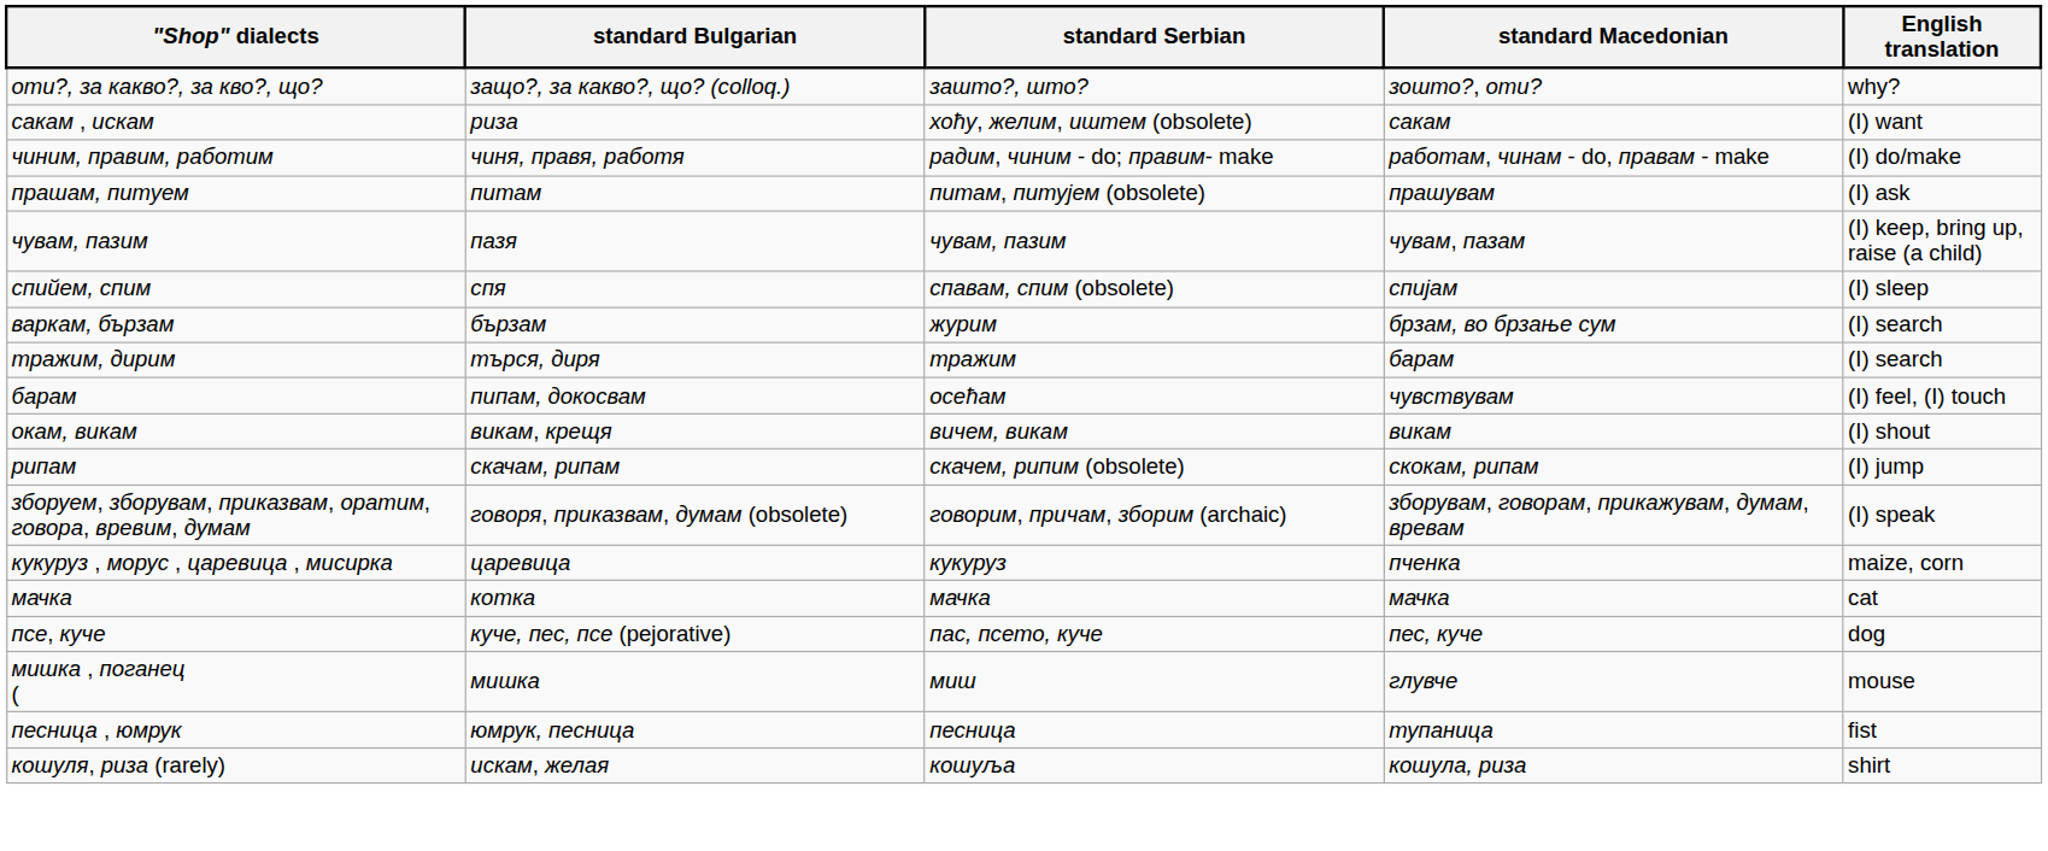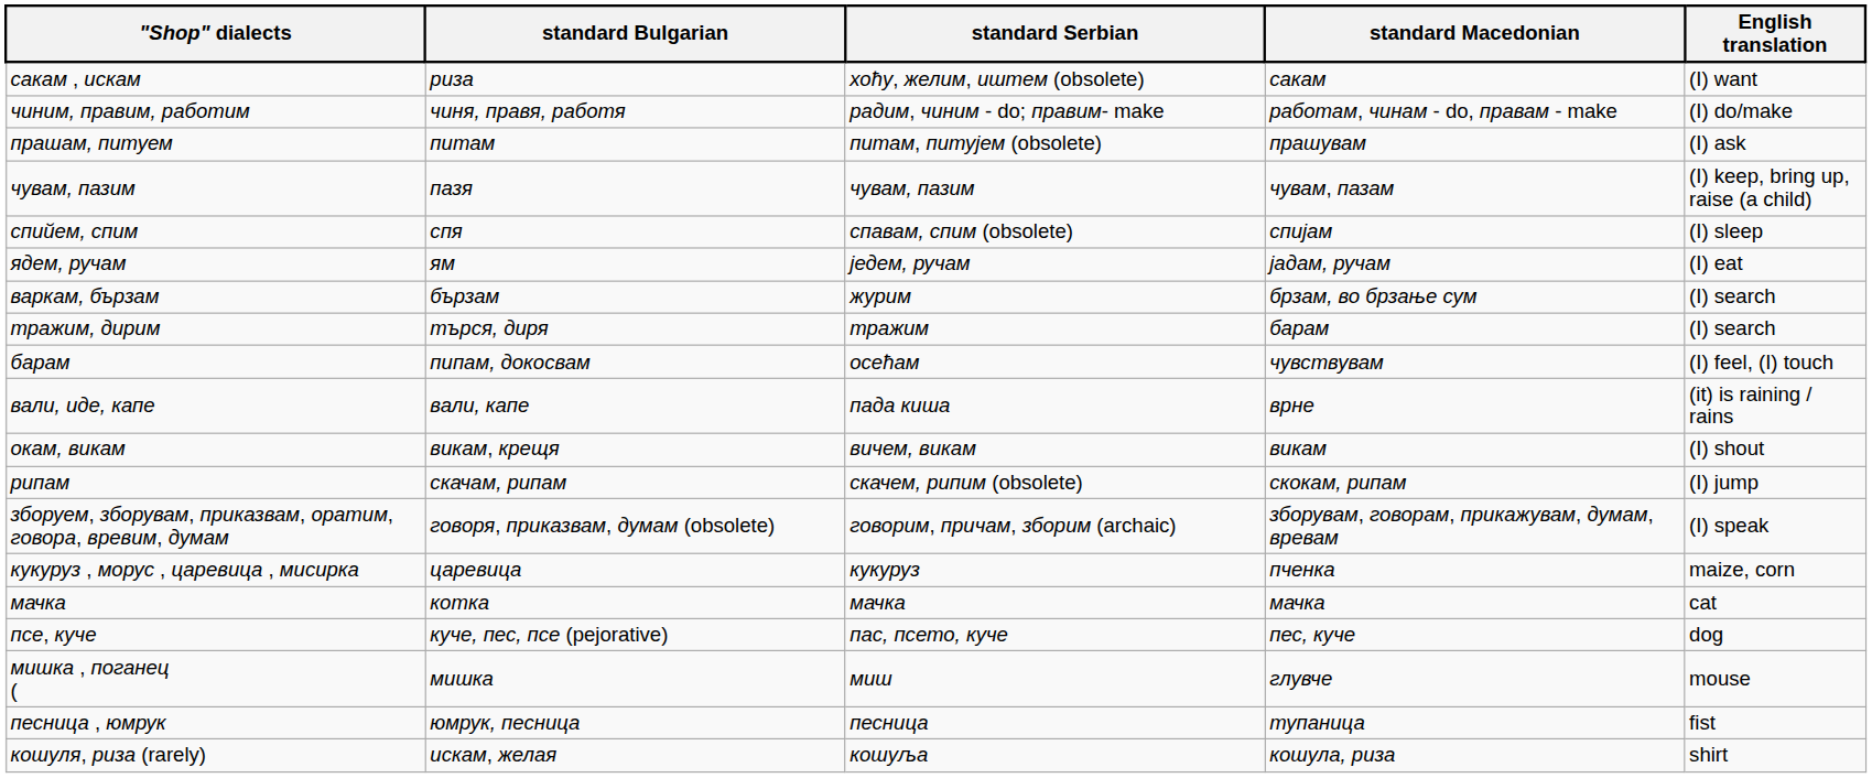- row: оти?, за какво?, за кво?, що? | защо?, за какво?, що? (colloq.) | зашто?, што? | зошто?, оти? | why?
+ row: ядем, ручам | ям | jедем, ручам | jадам, ручам | (I) eat
+ row: вали, иде, капе | вали, капе | пада киша | врне | (it) is raining / rains
